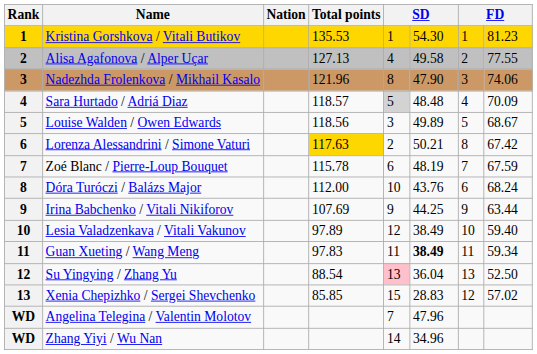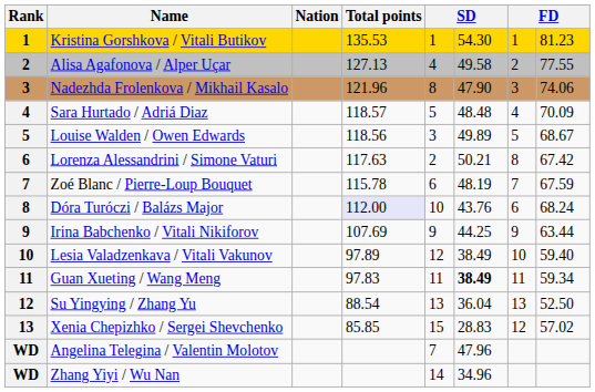Sara Hurtado / Adriá Diaz | column 5: lightgrey background -> no background
Lorenza Alessandrini / Simone Vaturi | Total points: gold background -> no background
Dóra Turóczi / Balázs Major | Total points: no background -> lavender background
Su Yingying / Zhang Yu | column 5: pink background -> no background
